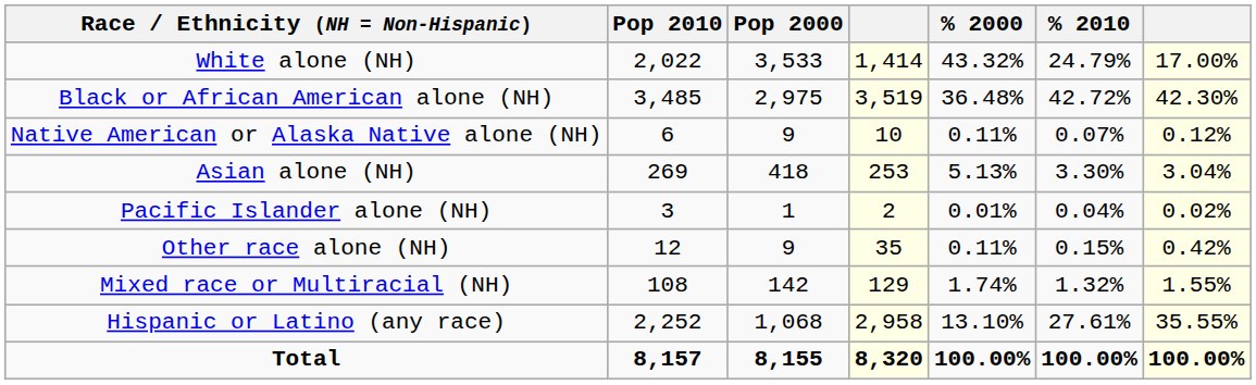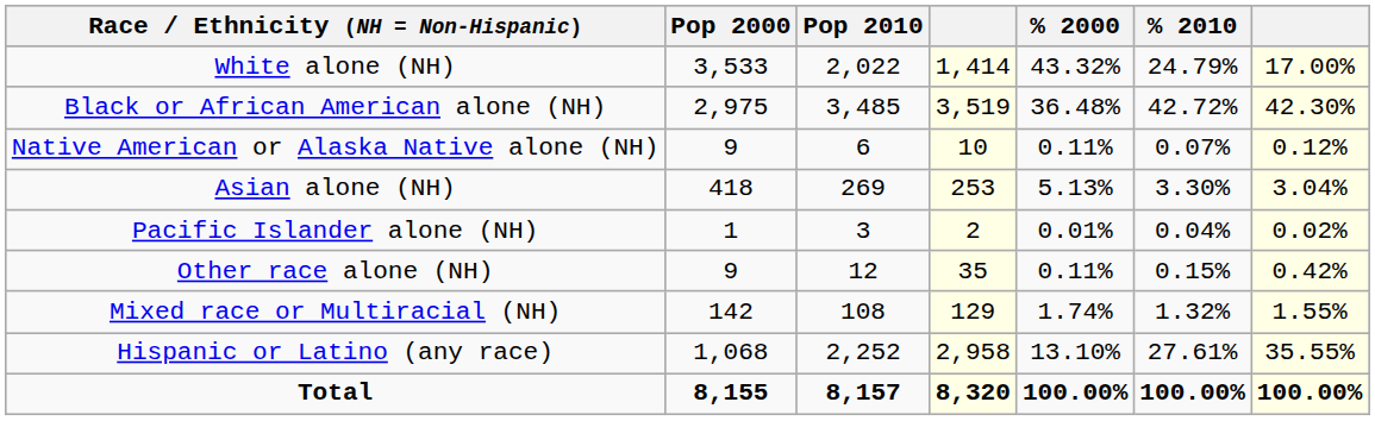columns swapped: Pop 2000 <-> Pop 2010
